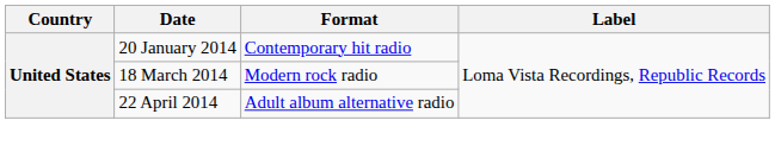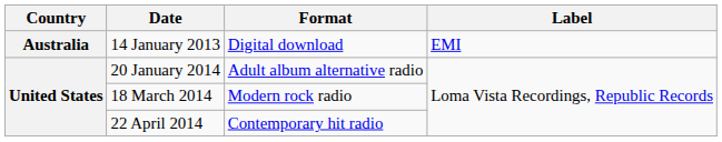+ row: Australia | 14 January 2013 | Digital download | EMI
20 January 2014 | Format: Contemporary hit radio -> Adult album alternative radio
22 April 2014 | Format: Adult album alternative radio -> Contemporary hit radio
